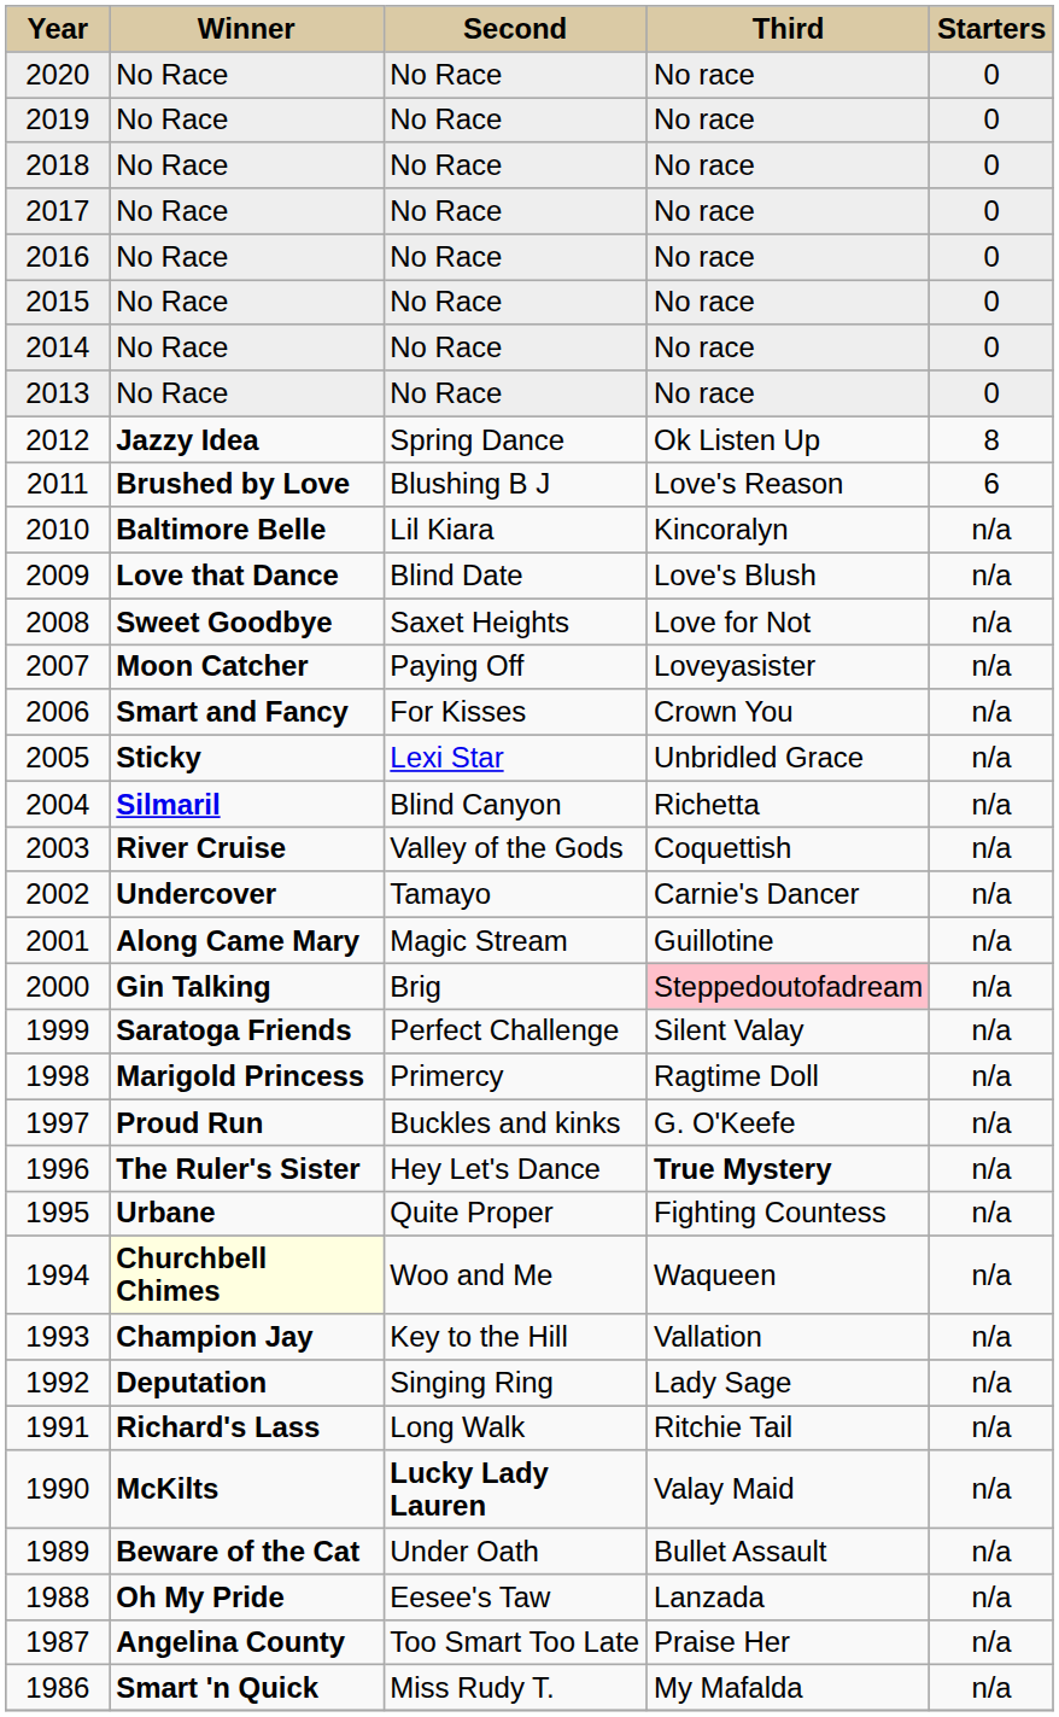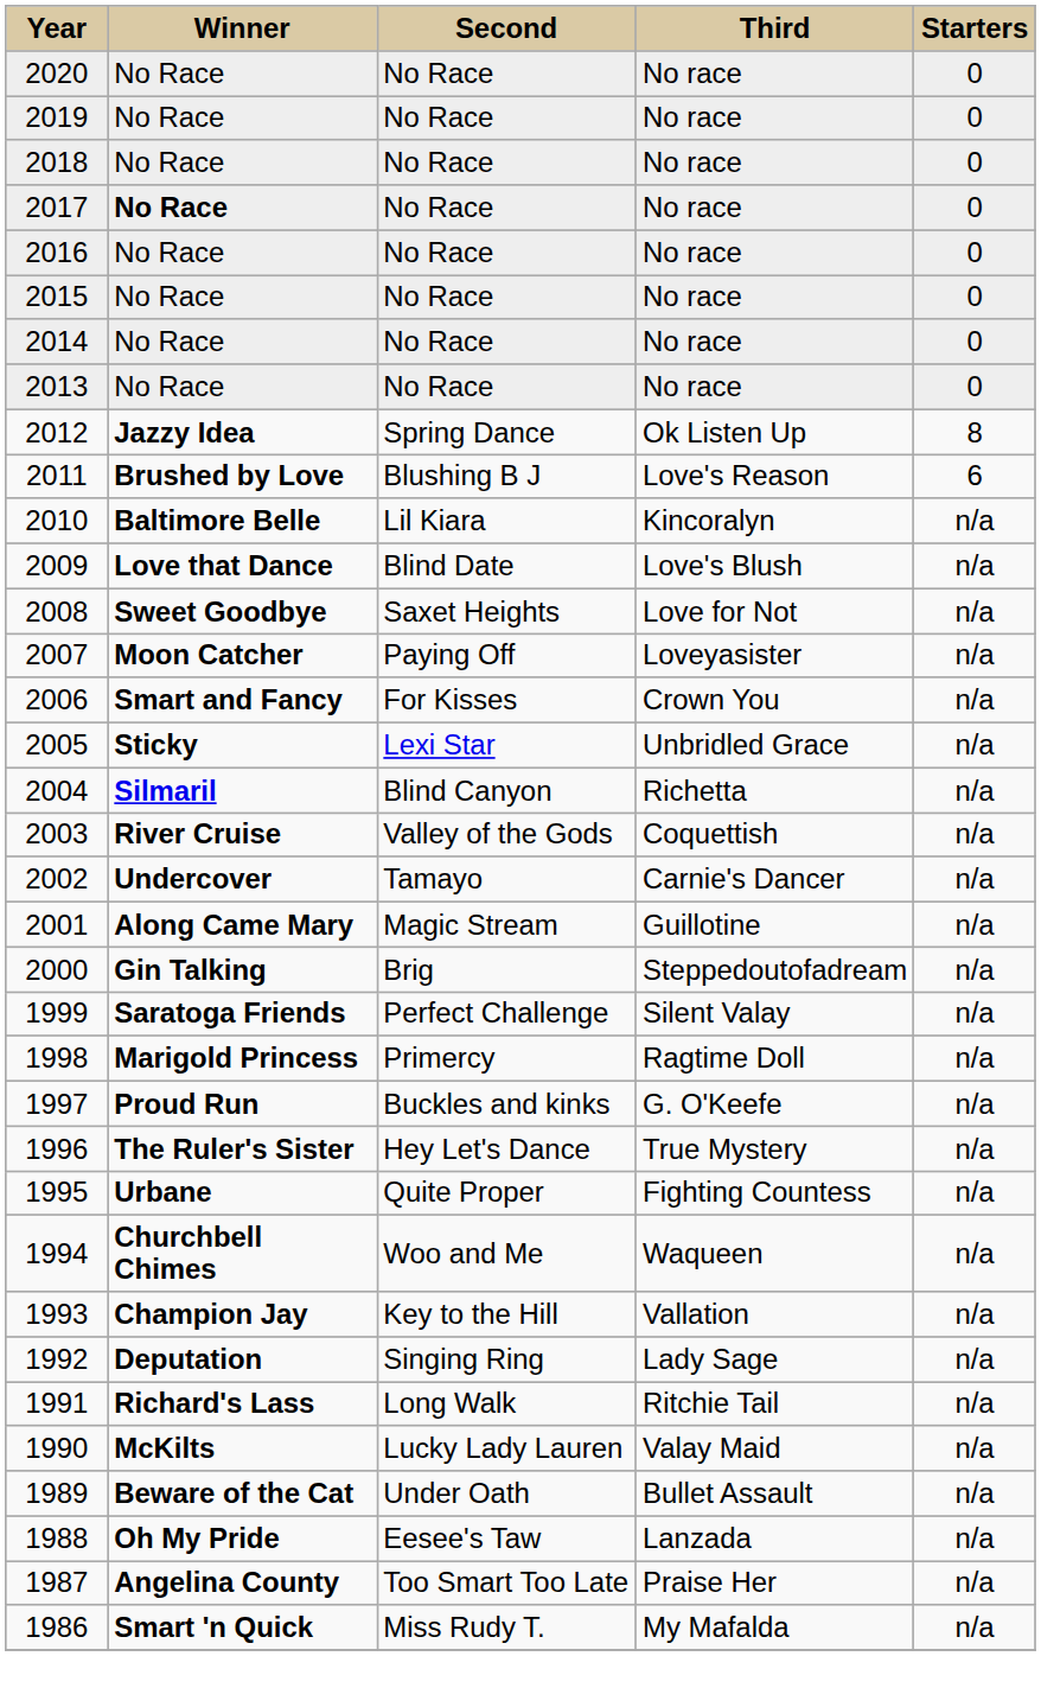2017 | column 2: normal -> bold
2000 | column 4: pink background -> no background
1996 | column 4: bold -> normal
1994 | column 2: lightyellow background -> no background
1990 | column 3: bold -> normal
